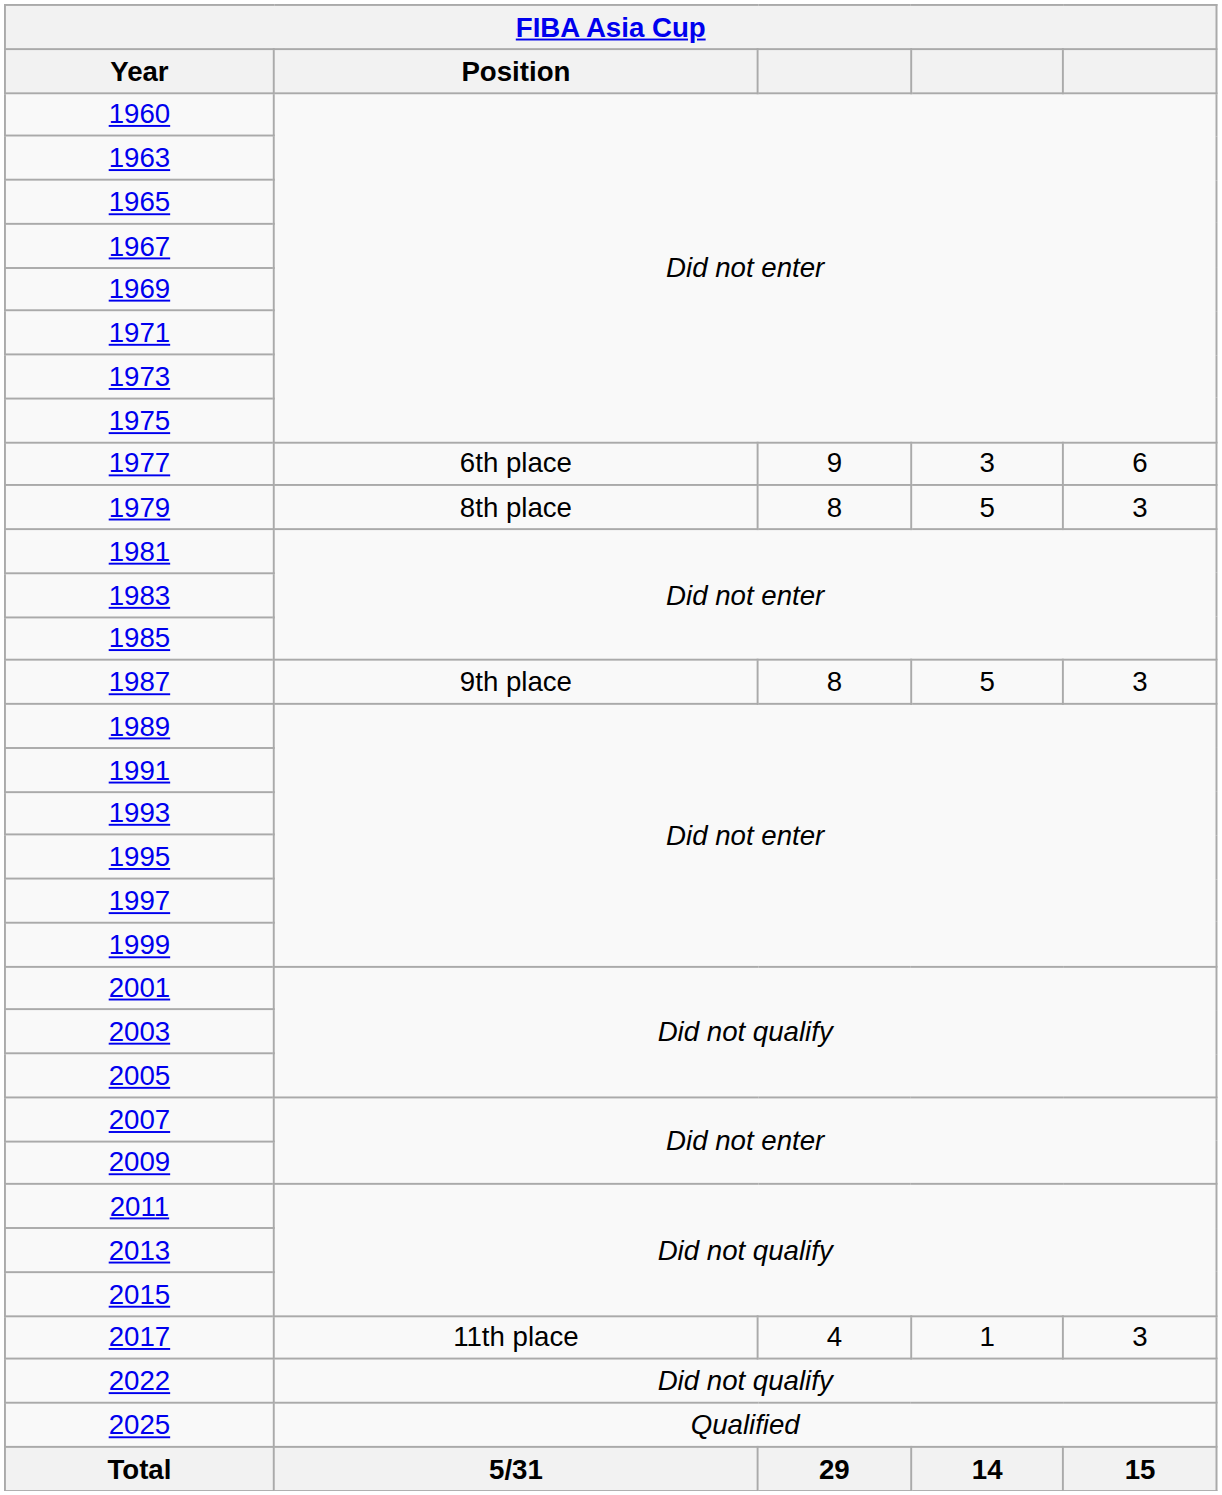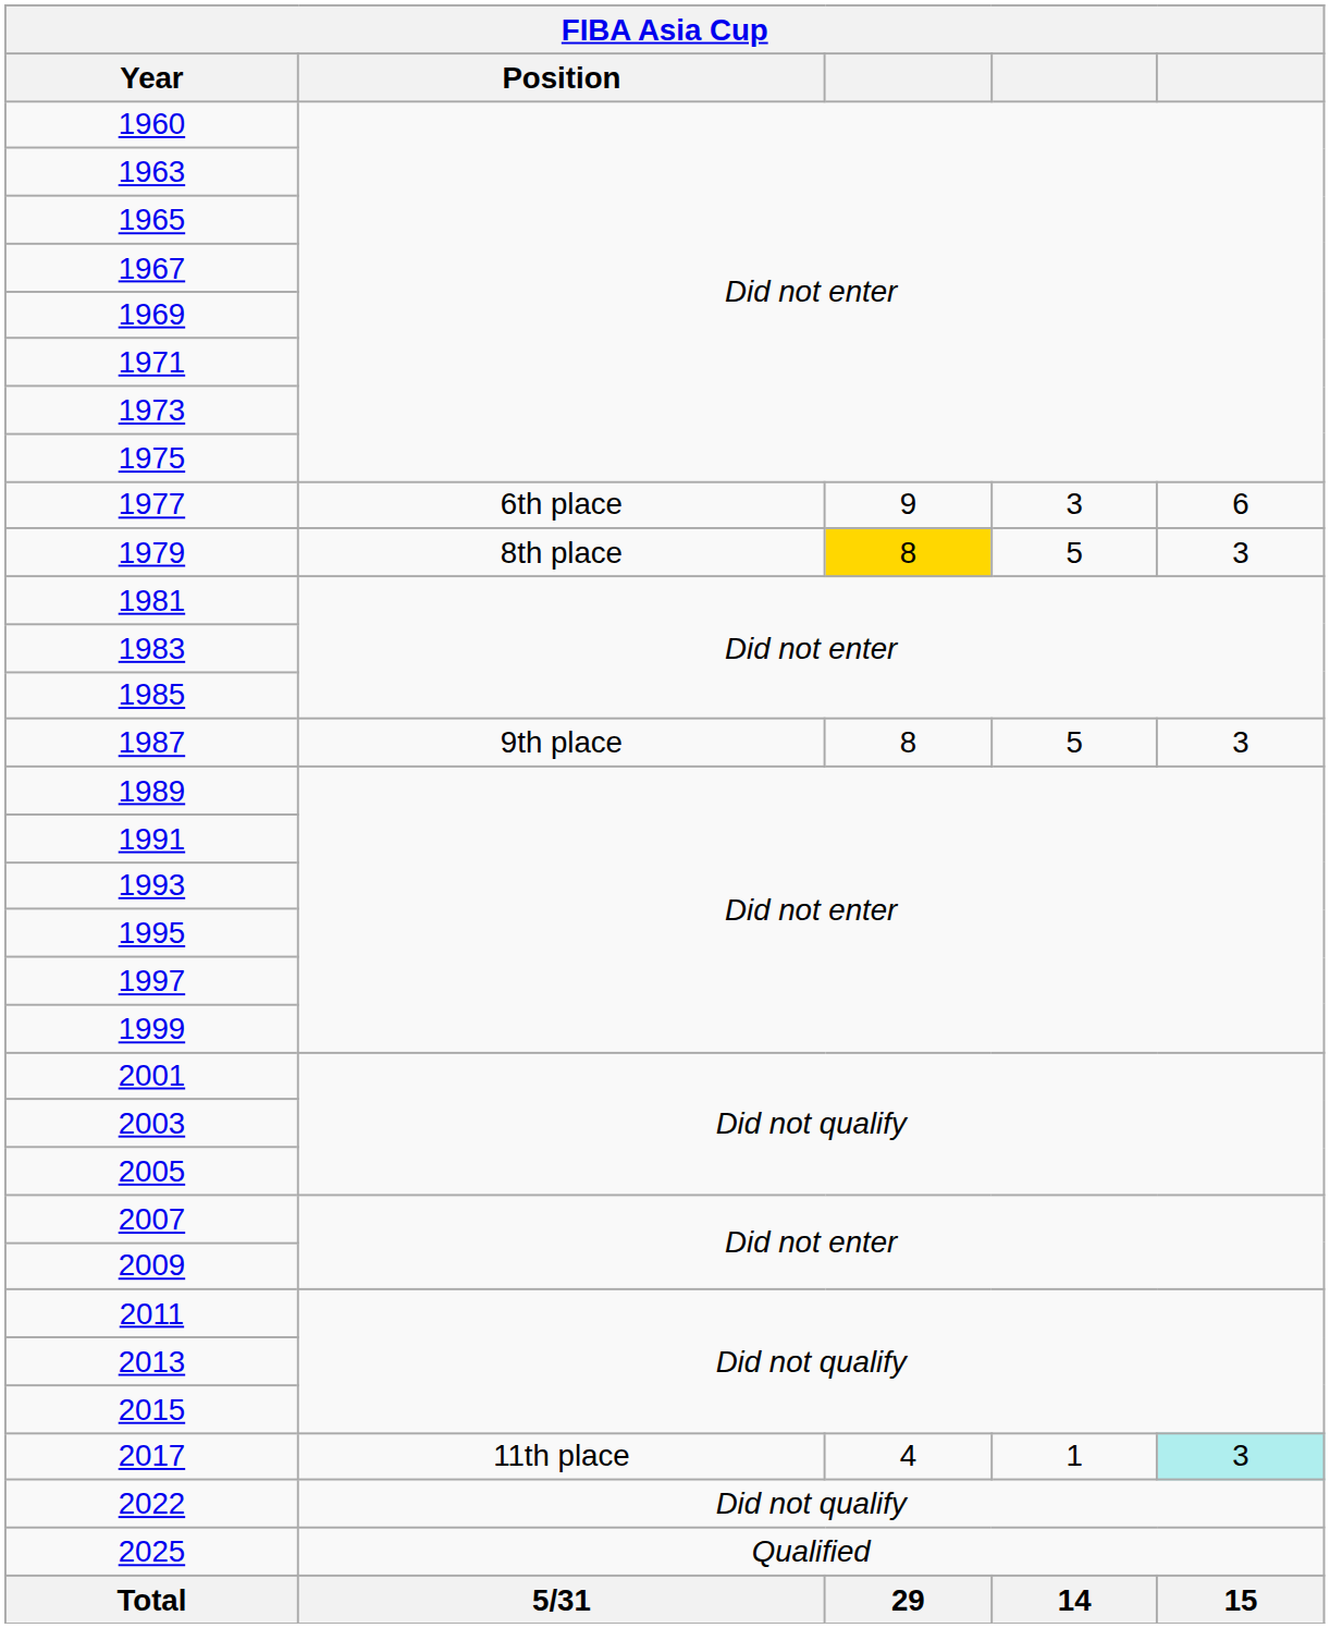1979 | column 3: no background -> gold background
2017 | column 5: no background -> paleturquoise background
